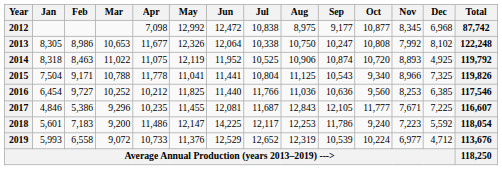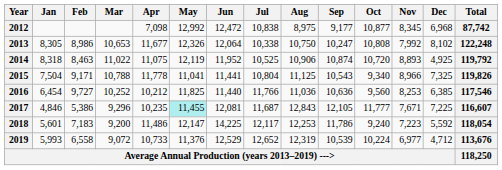2017 | May: no background -> paleturquoise background
